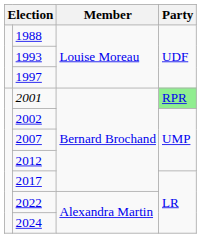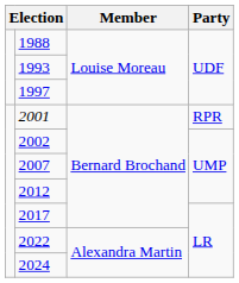2001 | Party: lightgreen background -> no background
